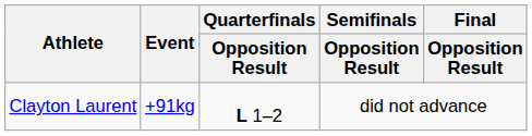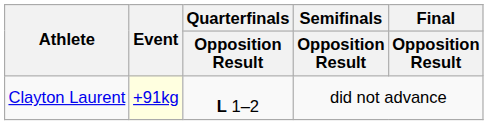Clayton Laurent | Event: no background -> lightyellow background
